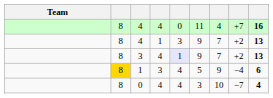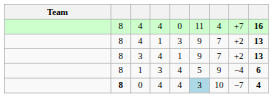row 4 | column 5: lavender background -> no background
row 5 | column 2: gold background -> no background
row 6 | column 2: normal -> bold
row 6 | column 6: no background -> lightblue background
